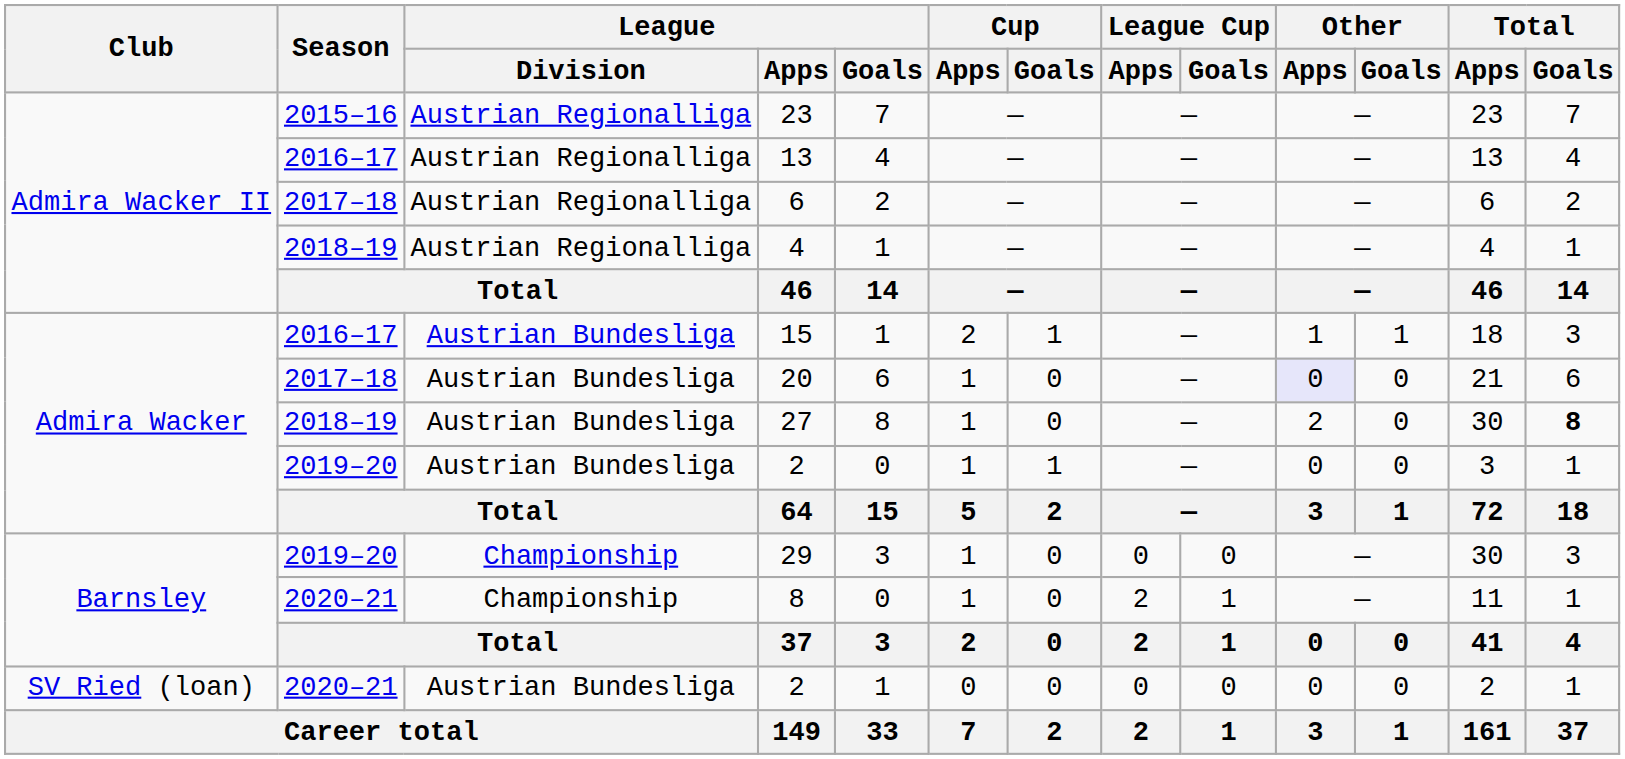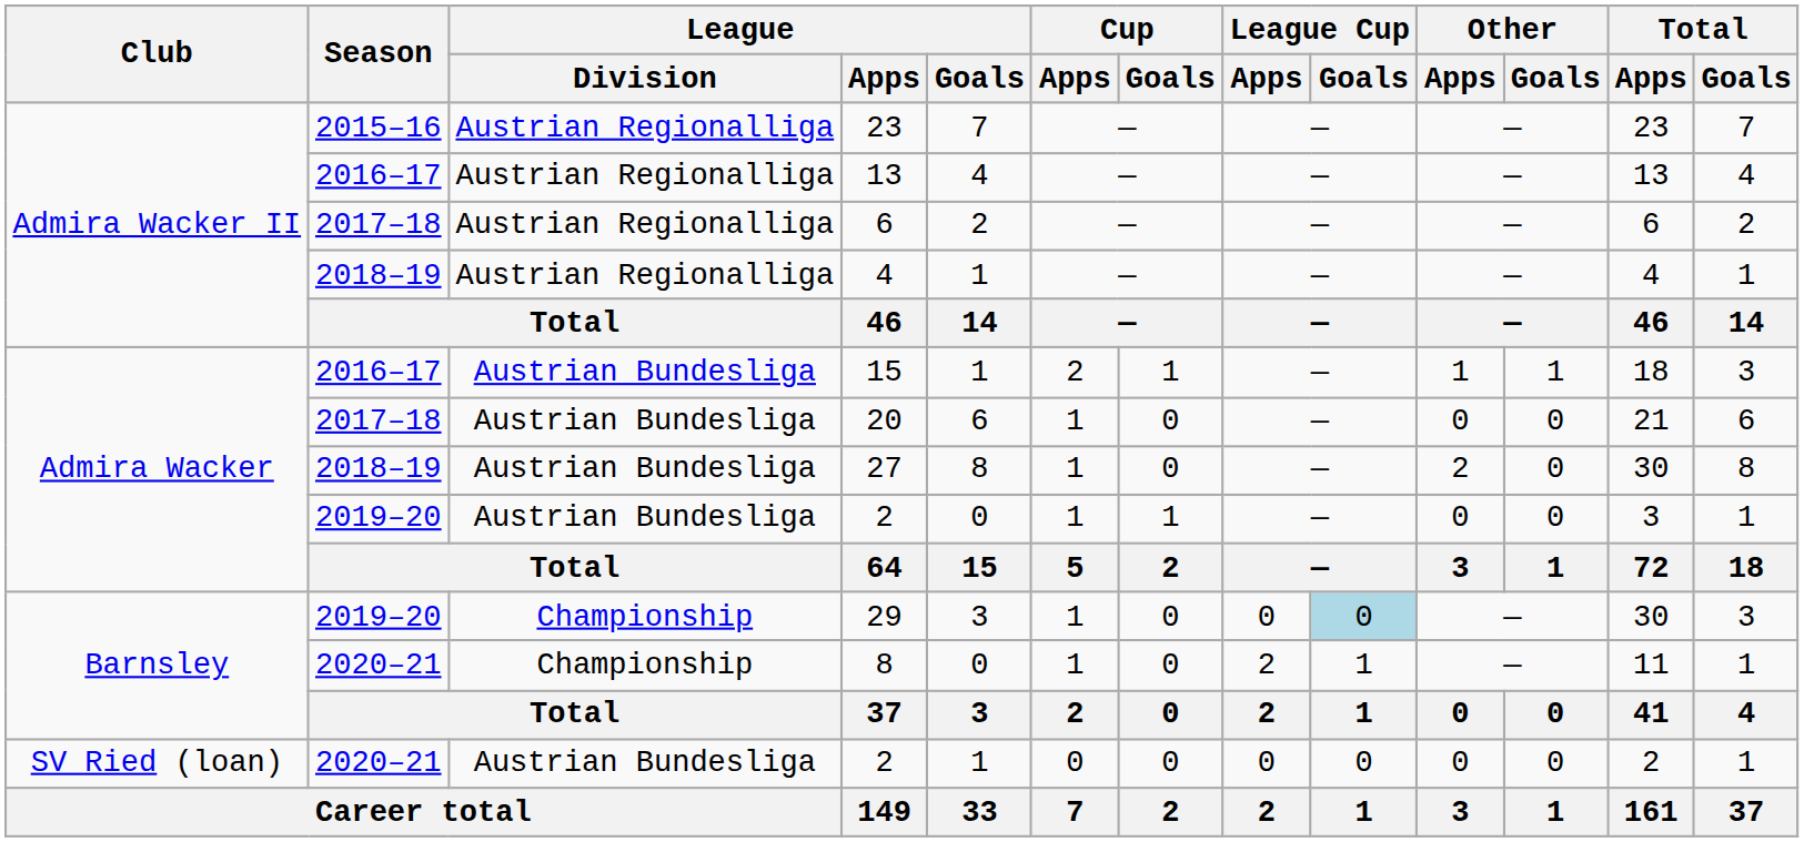20 | Other / Apps: lavender background -> no background
27 | Total / Goals: bold -> normal
29 | League Cup / Goals: no background -> lightblue background
